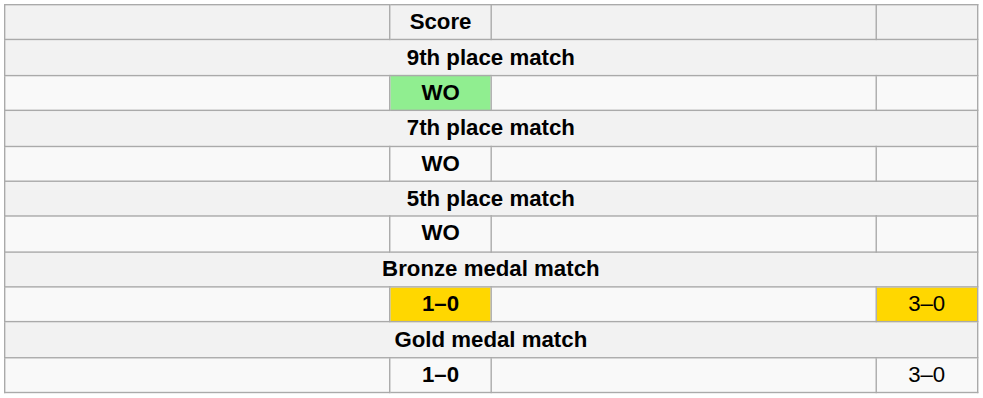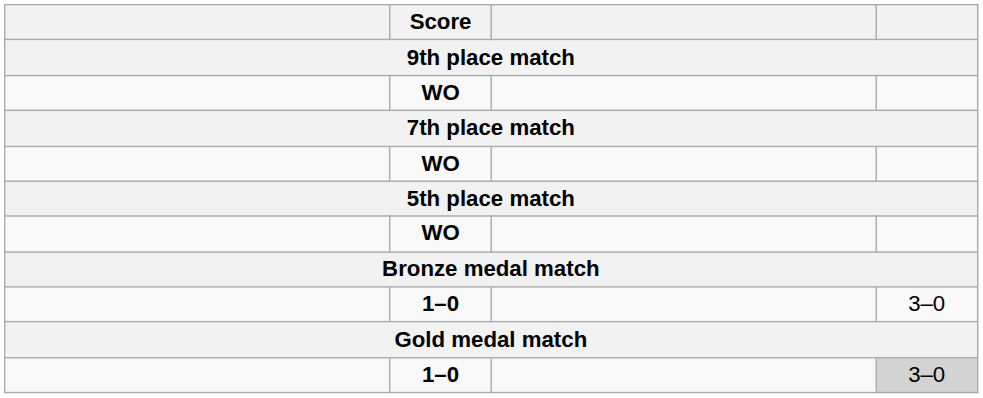row 3 | Score / 9th place match: lightgreen background -> no background
row 9 | Score / 9th place match: gold background -> no background
row 9 | column 4: gold background -> no background
row 11 | column 4: no background -> lightgrey background
